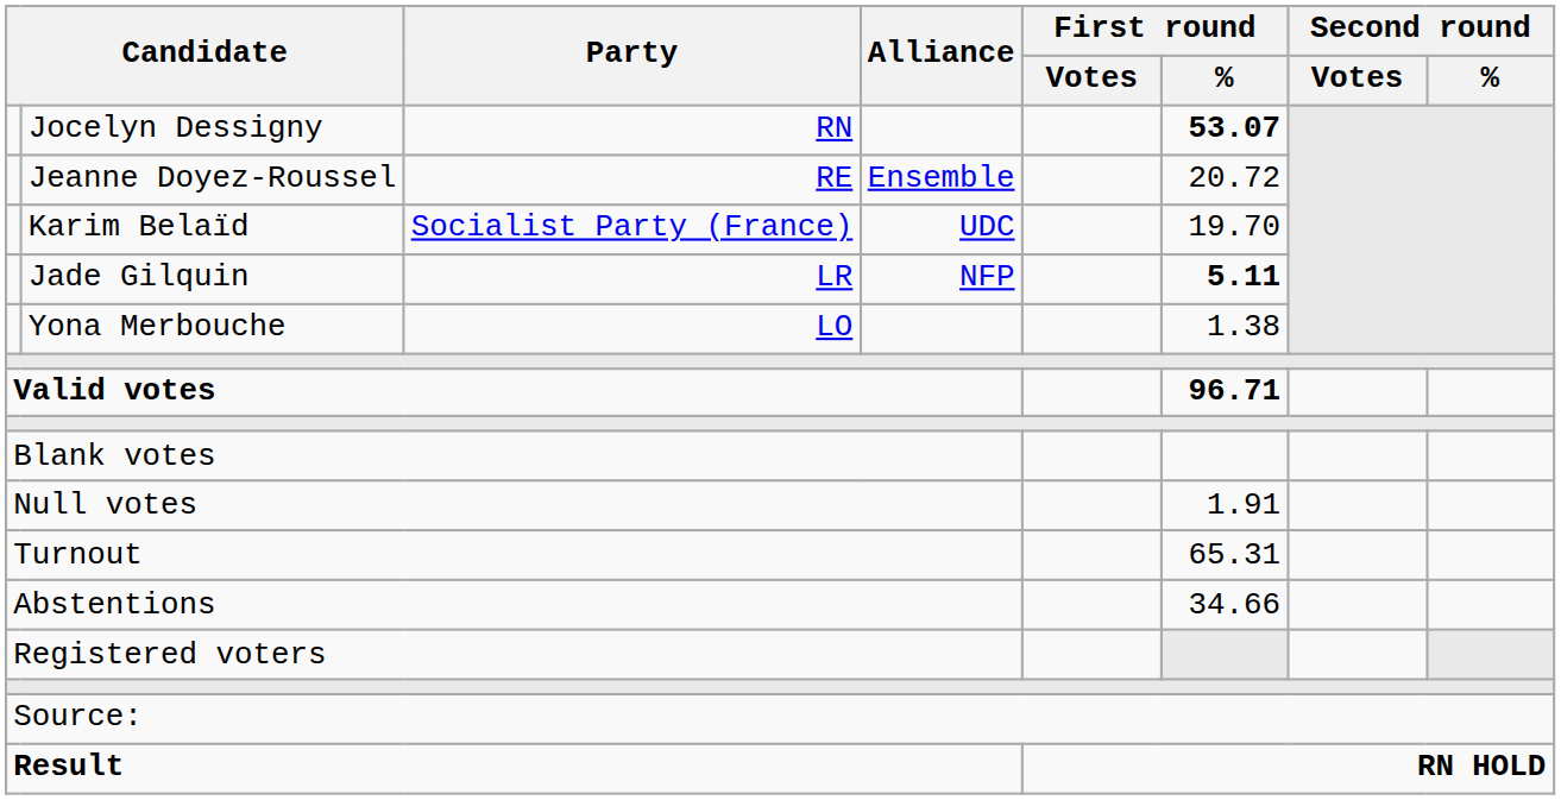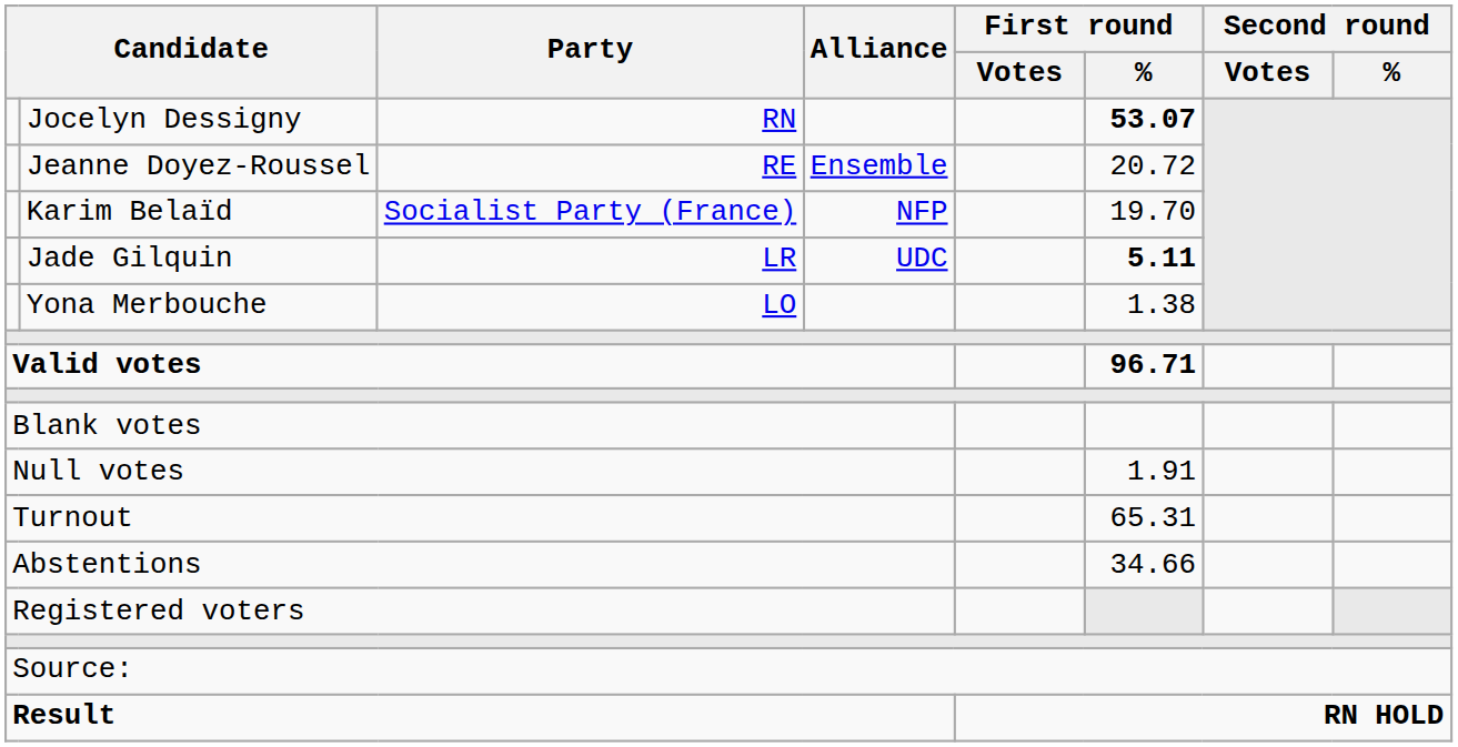Karim Belaïd | Alliance: UDC -> NFP
Jade Gilquin | Alliance: NFP -> UDC
